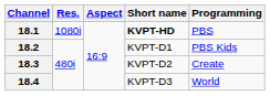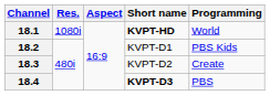18.1 | Programming: PBS -> World
18.4 | Short name: normal -> bold
18.4 | Programming: World -> PBS
